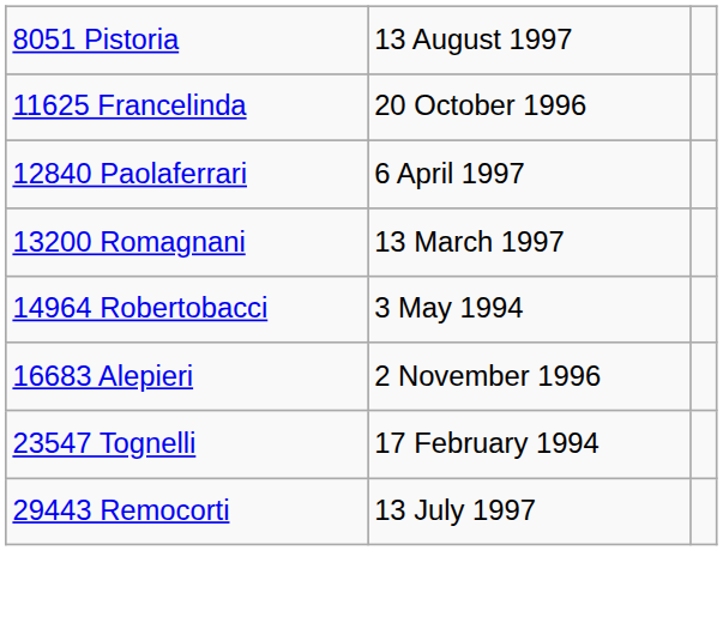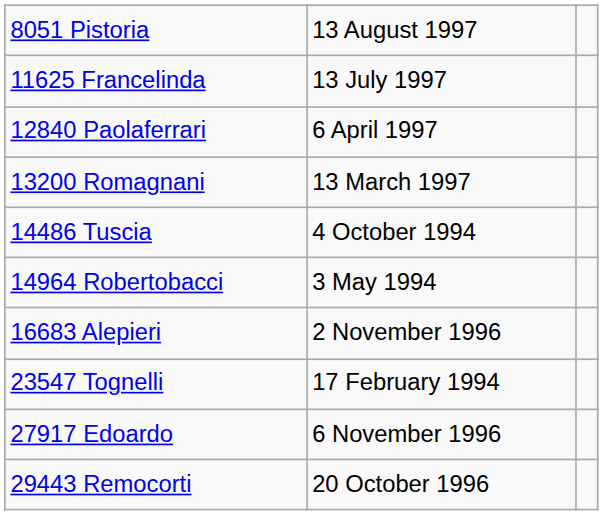11625 Francelinda | column 2: 20 October 1996 -> 13 July 1997
+ row: 14486 Tuscia | 4 October 1994
+ row: 27917 Edoardo | 6 November 1996
29443 Remocorti | column 2: 13 July 1997 -> 20 October 1996
